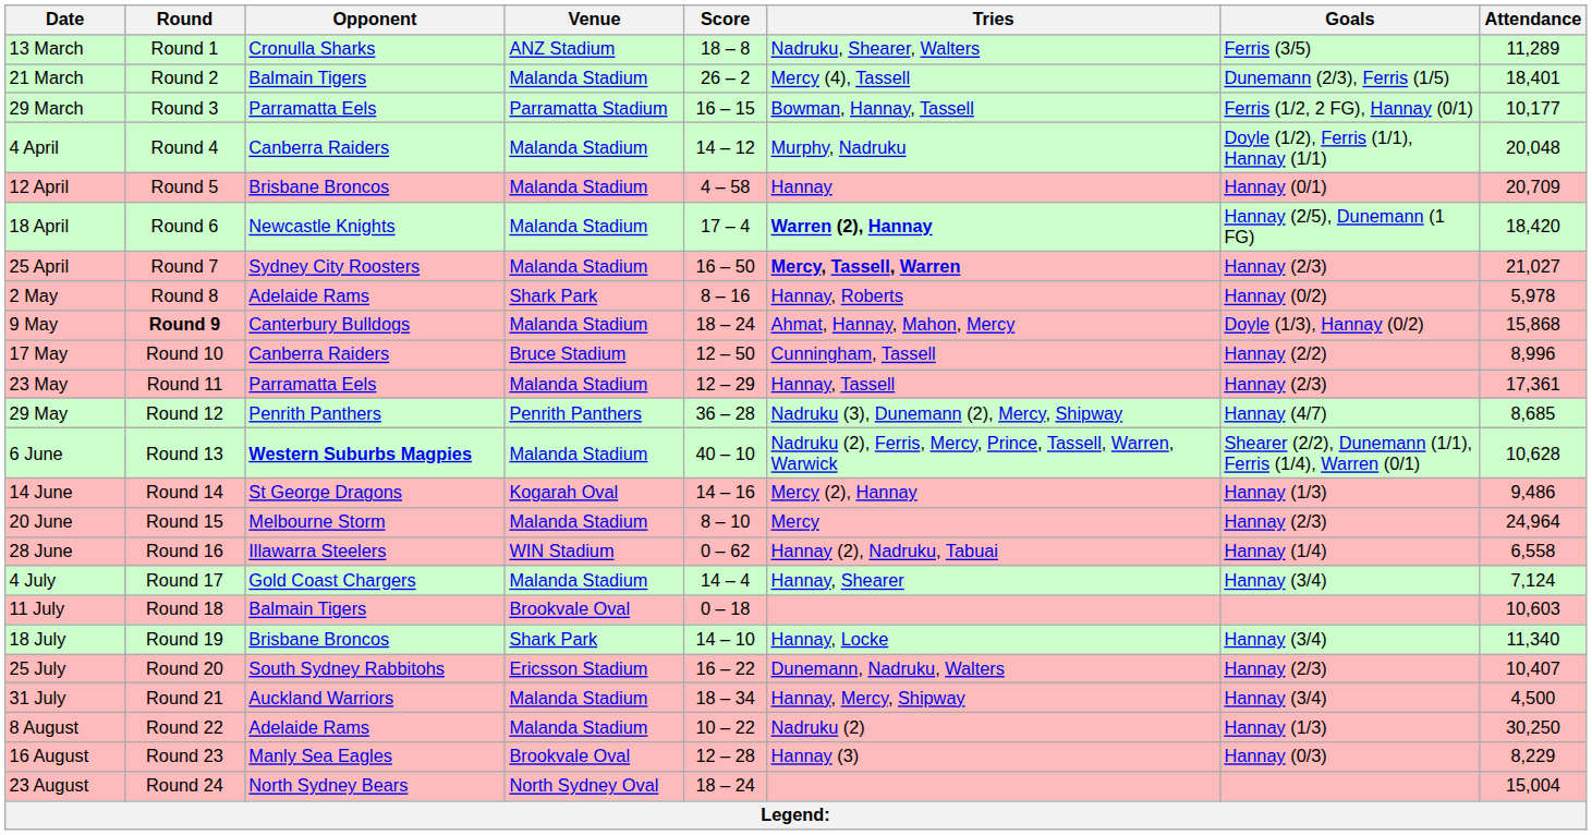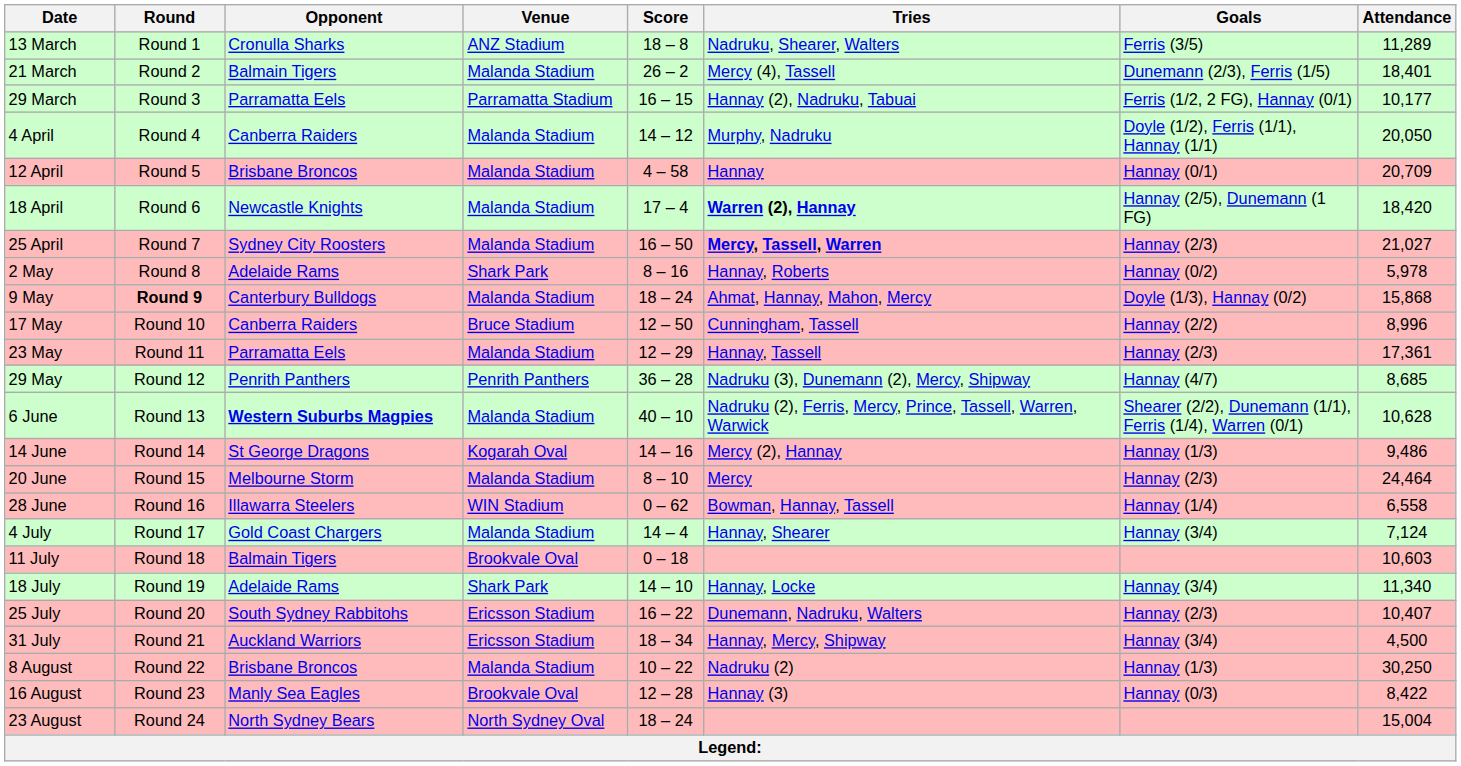29 March | Tries: Bowman, Hannay, Tassell -> Hannay (2), Nadruku, Tabuai
4 April | Attendance: 20,048 -> 20,050
20 June | Attendance: 24,964 -> 24,464
28 June | Tries: Hannay (2), Nadruku, Tabuai -> Bowman, Hannay, Tassell
18 July | Opponent: Brisbane Broncos -> Adelaide Rams
31 July | Venue: Malanda Stadium -> Ericsson Stadium
8 August | Opponent: Adelaide Rams -> Brisbane Broncos
16 August | Attendance: 8,229 -> 8,422
